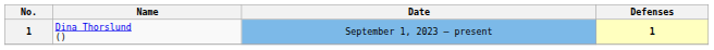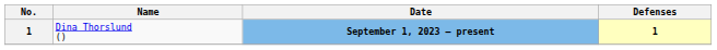Dina Thorslund () | Date: normal -> bold
